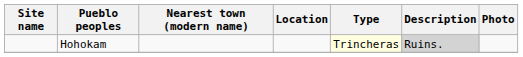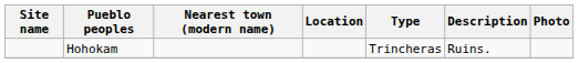Hohokam | Type: lightyellow background -> no background
Hohokam | Description: lightgrey background -> no background
